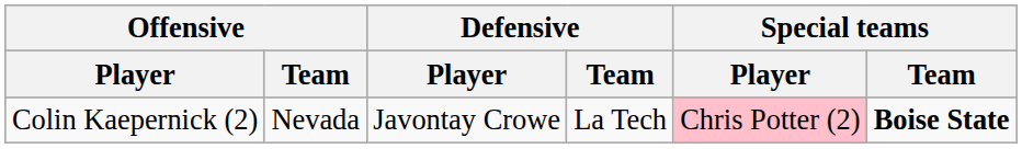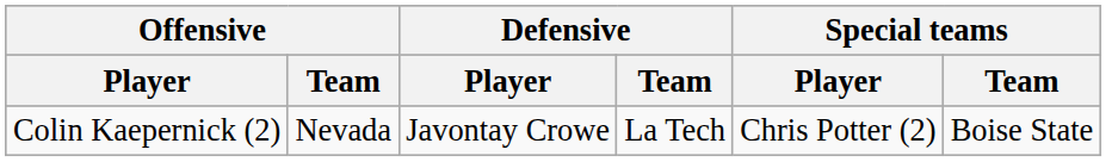Colin Kaepernick (2) | Special teams / Player: pink background -> no background
Colin Kaepernick (2) | Special teams / Team: bold -> normal
